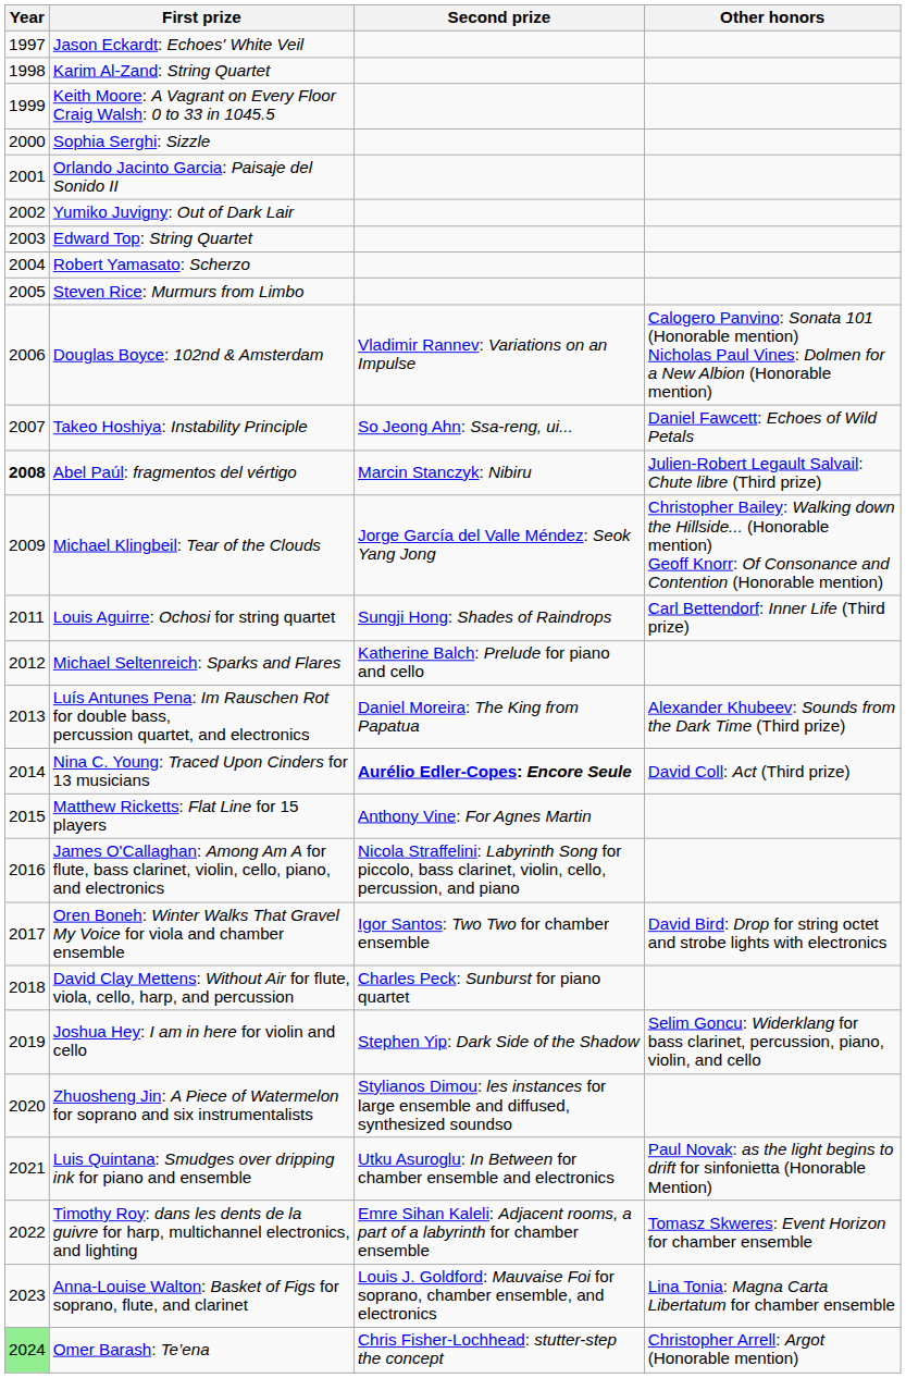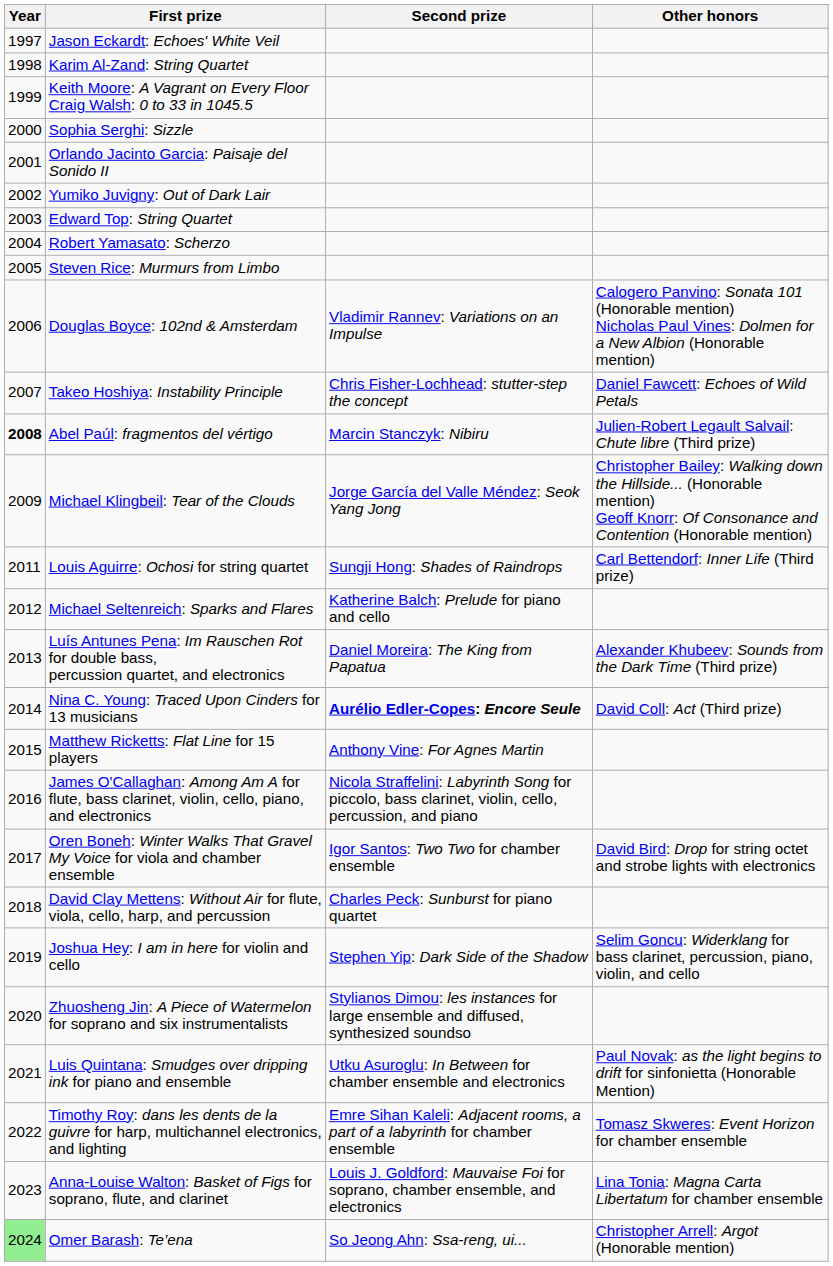Takeo Hoshiya: Instability Principle | Second prize: So Jeong Ahn: Ssa-reng, ui... -> Chris Fisher-Lochhead: stutter-step the concept
Omer Barash: Te’ena | Second prize: Chris Fisher-Lochhead: stutter-step the concept -> So Jeong Ahn: Ssa-reng, ui...
